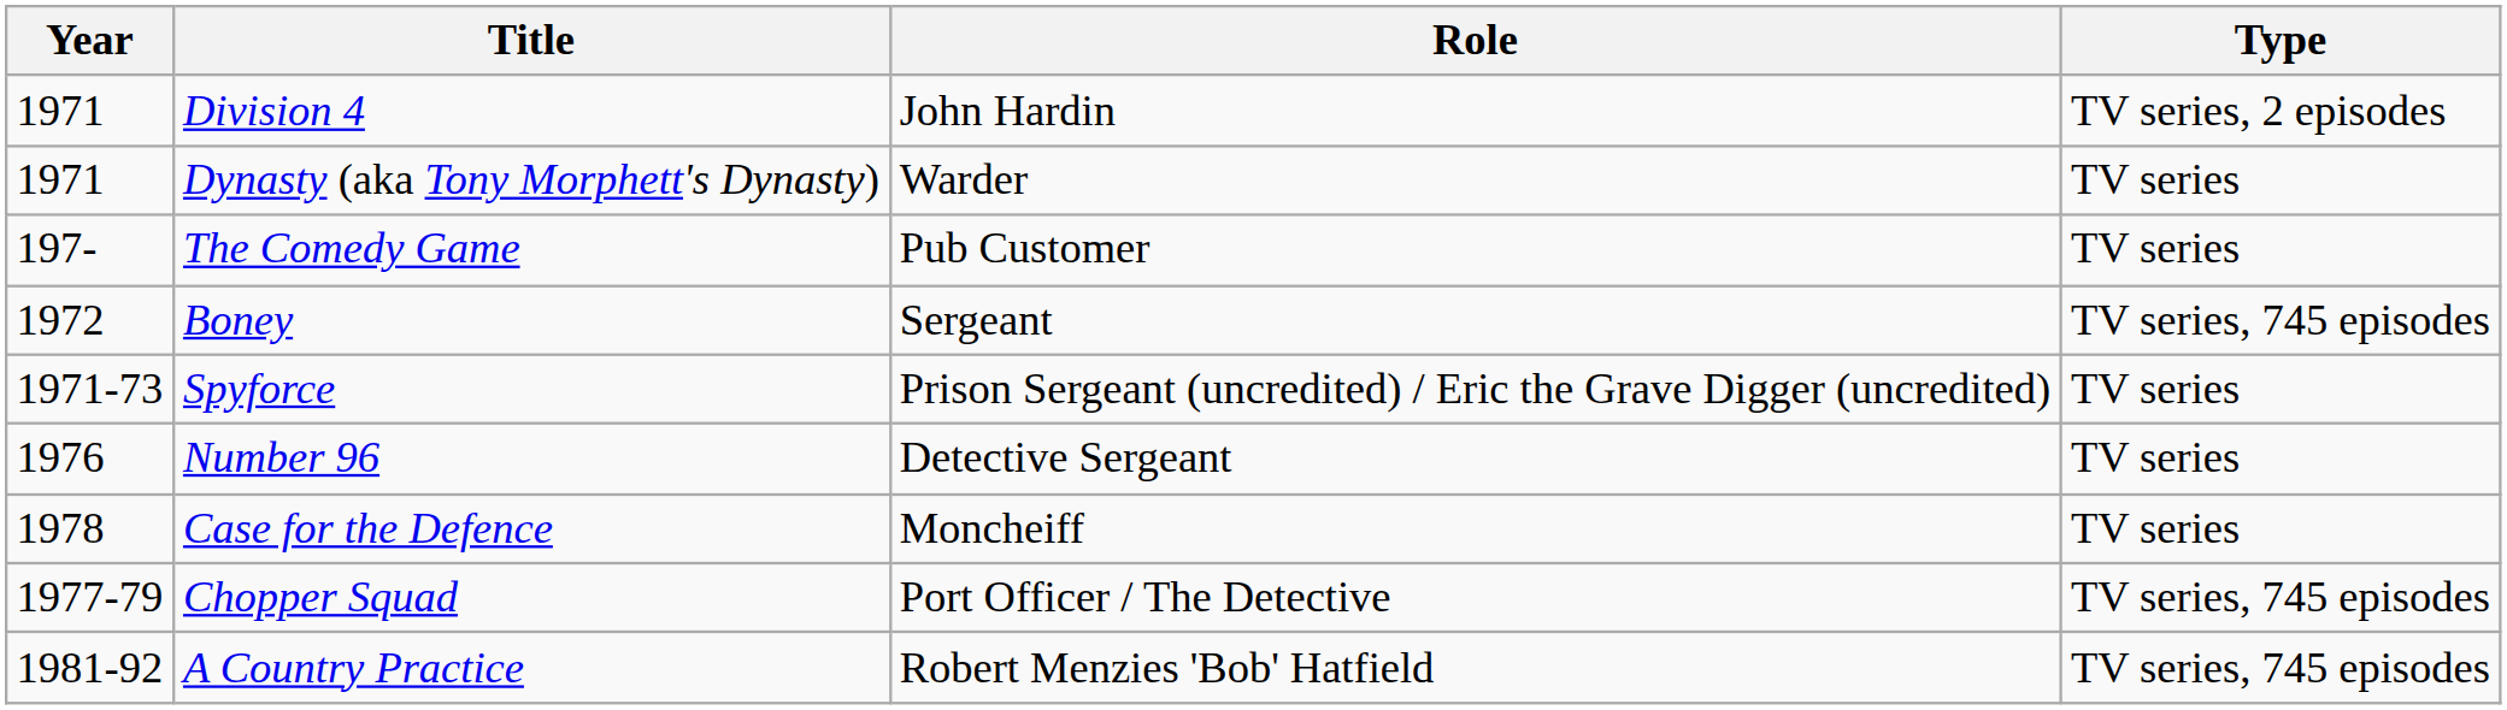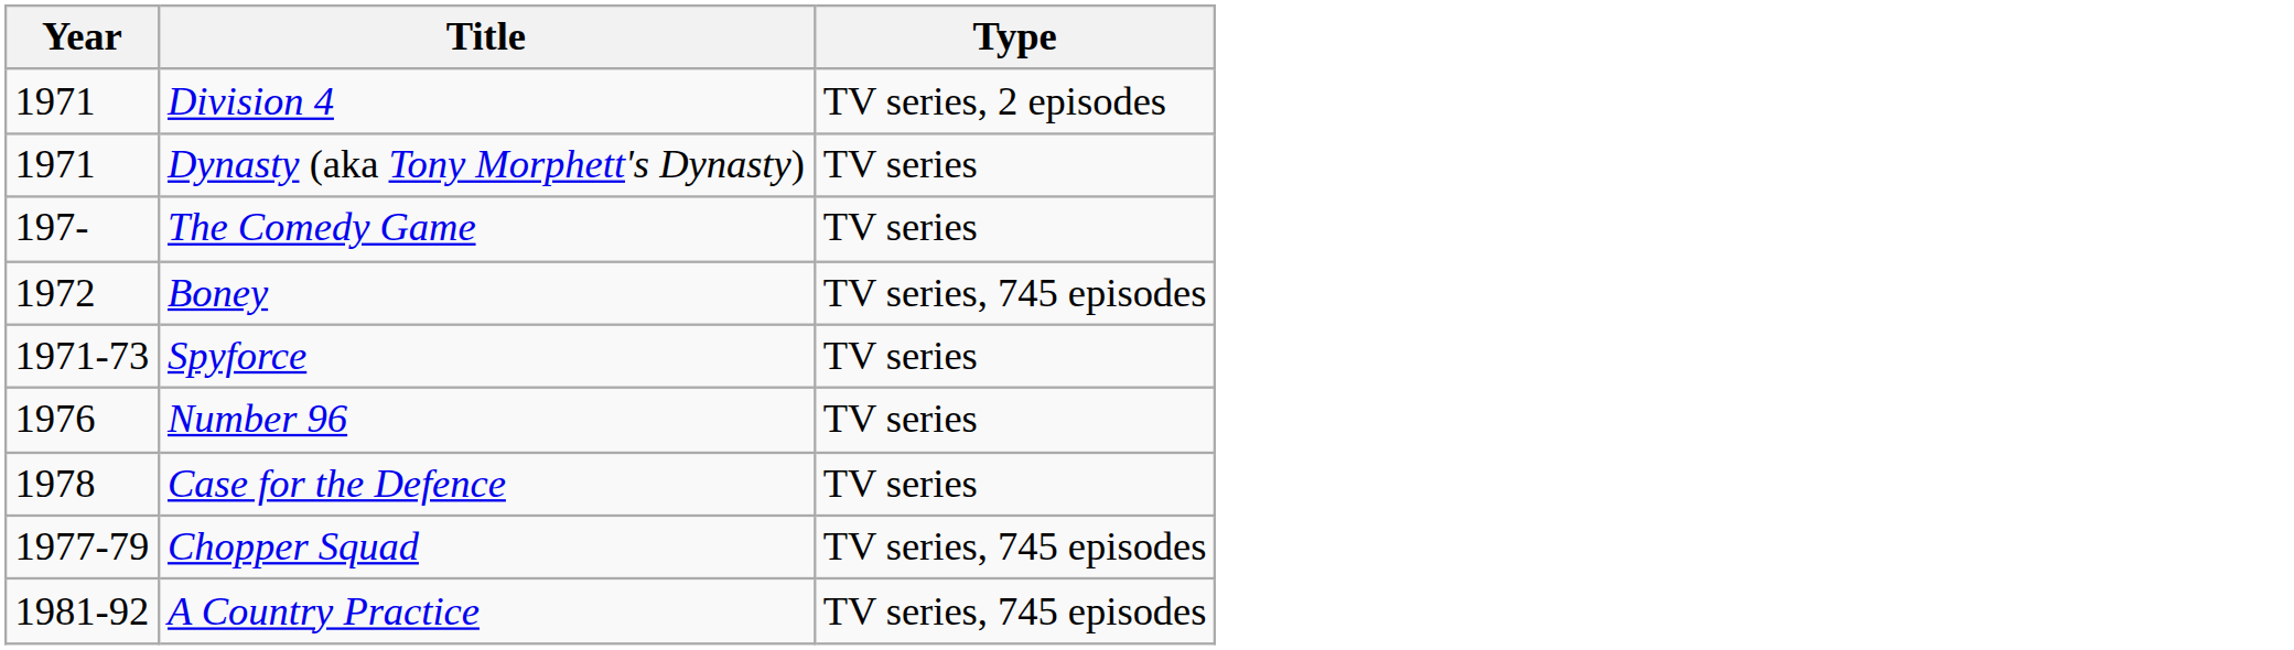- column: Role | John Hardin | Warder | Pub Customer | Sergeant | Prison Sergeant (uncredited) / Eric the Grave Digger (uncredited) | Detective Sergeant | Moncheiff | Port Officer / The Detective | Robert Menzies 'Bob' Hatfield
